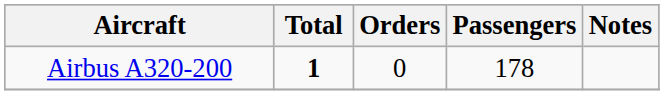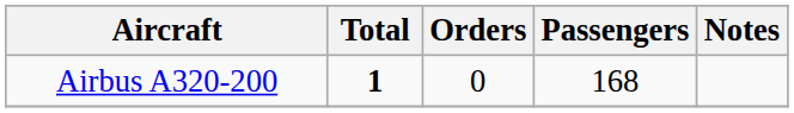Airbus A320-200 | Passengers: 178 -> 168
